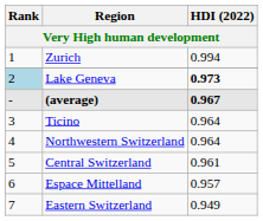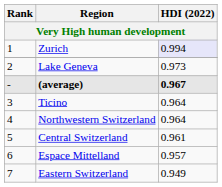Zurich | HDI (2022): no background -> lavender background
Lake Geneva | Rank: lightblue background -> no background
Lake Geneva | HDI (2022): bold -> normal
